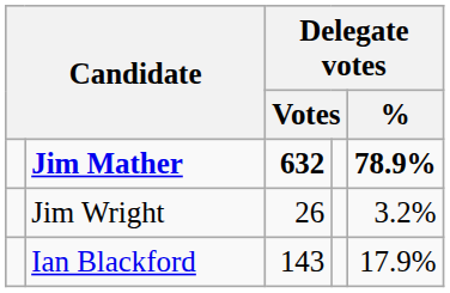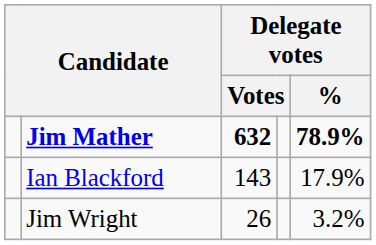rows swapped: Ian Blackford <-> Jim Wright
